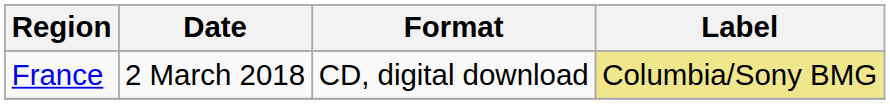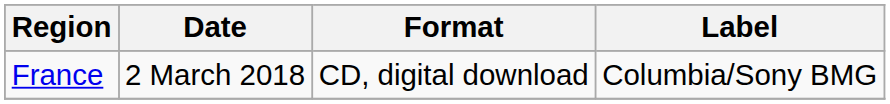France | Label: khaki background -> no background
